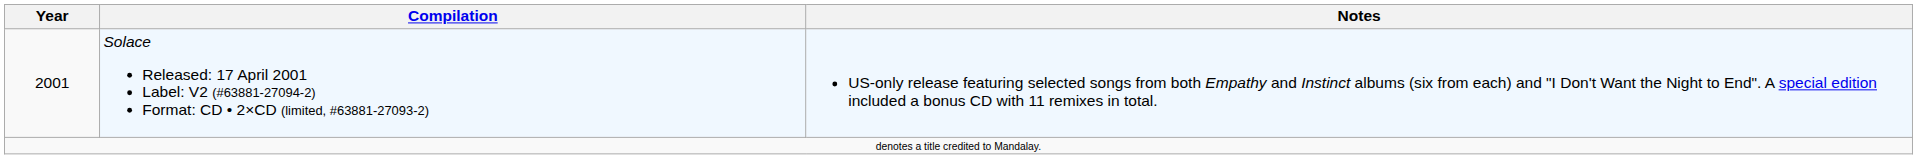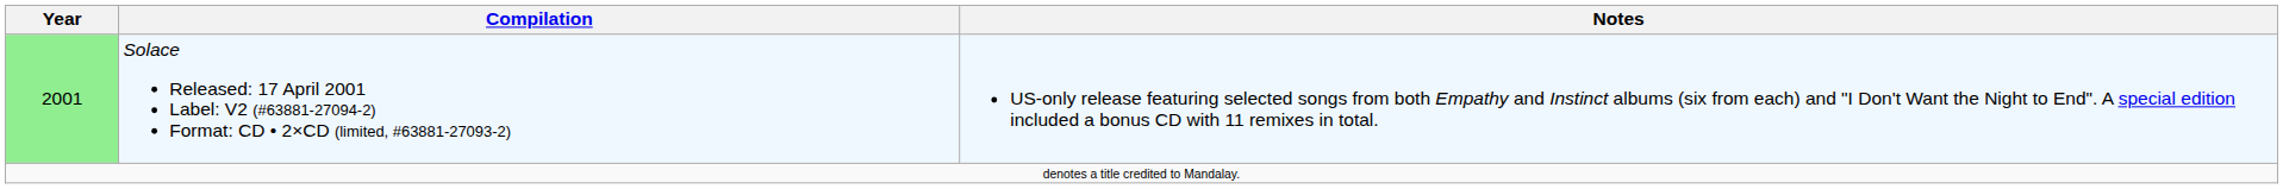2001 | Year: no background -> lightgreen background
